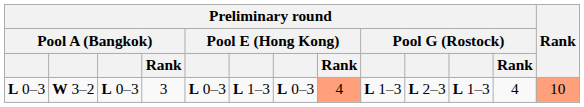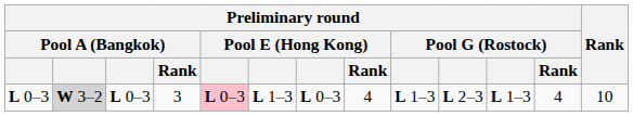row 4 | column 2: no background -> lightgrey background
row 4 | column 5: no background -> pink background
row 4 | Preliminary round / Pool E (Hong Kong) / Rank: lightsalmon background -> no background
row 4 | Rank: lightsalmon background -> no background
